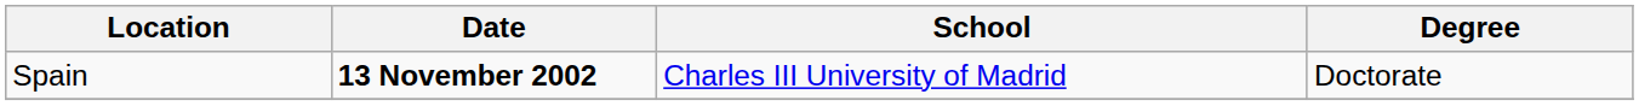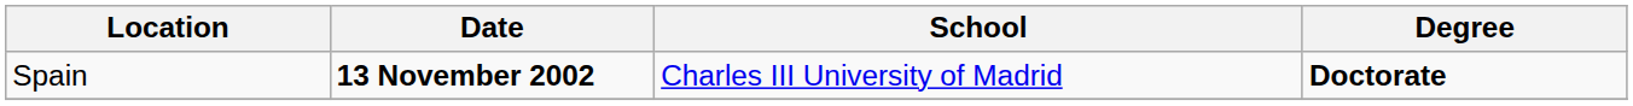Spain | Degree: normal -> bold
